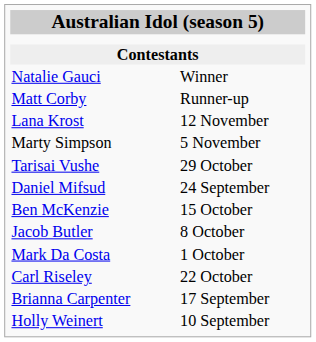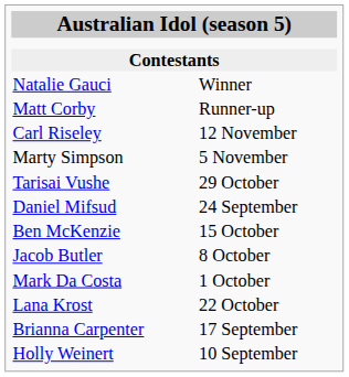row 5 | column 1: Lana Krost -> Carl Riseley
row 12 | column 1: Carl Riseley -> Lana Krost
